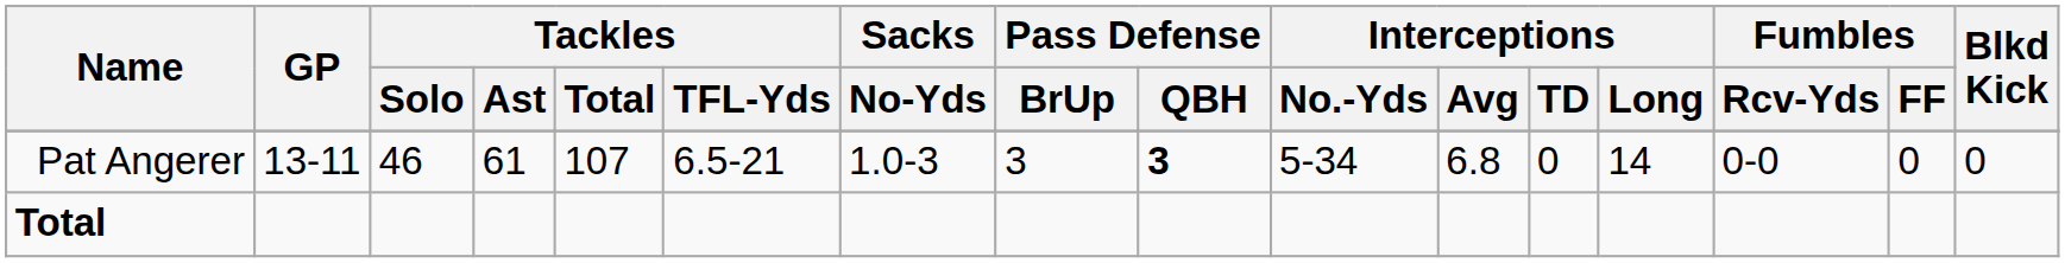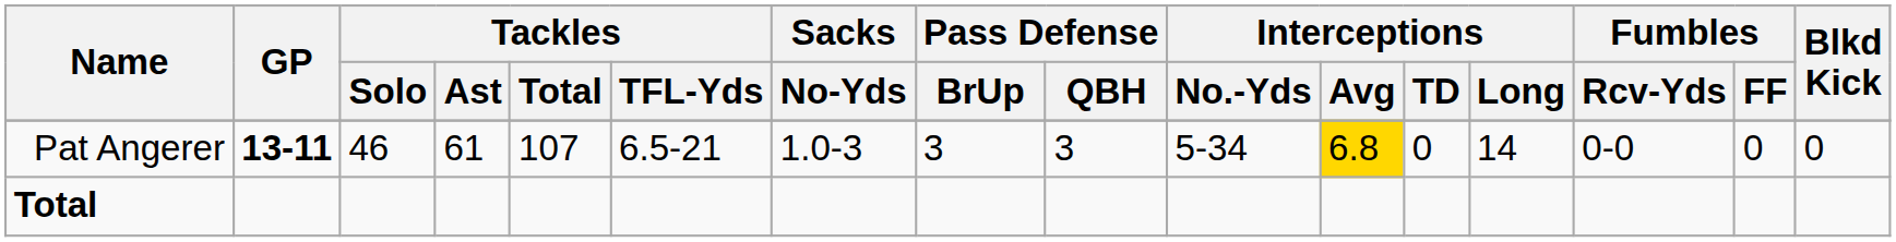Pat Angerer | GP: normal -> bold
Pat Angerer | Pass Defense / QBH: bold -> normal
Pat Angerer | Interceptions / Avg: no background -> gold background
